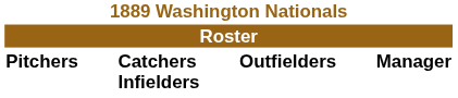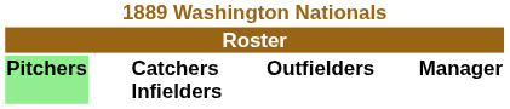Pitchers | column 1: no background -> lightgreen background
